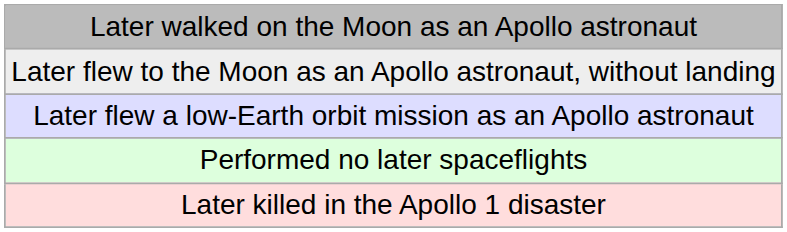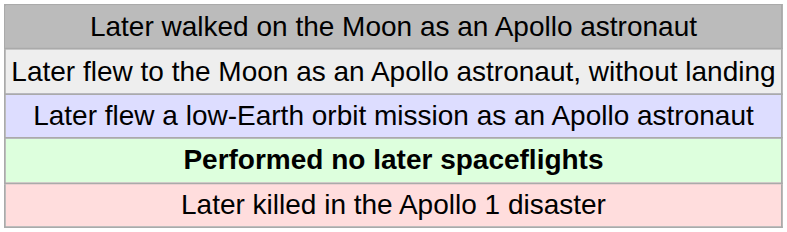row 4 | column 1: normal -> bold
